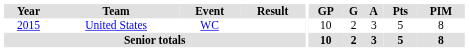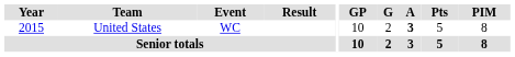United States | A: normal -> bold
